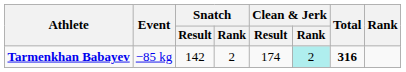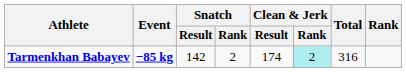Tarmenkhan Babayev | Event: normal -> bold
Tarmenkhan Babayev | Total: bold -> normal
